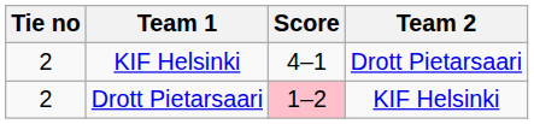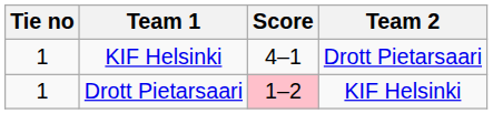row 2 | Tie no: 2 -> 1
row 3 | Tie no: 2 -> 1
